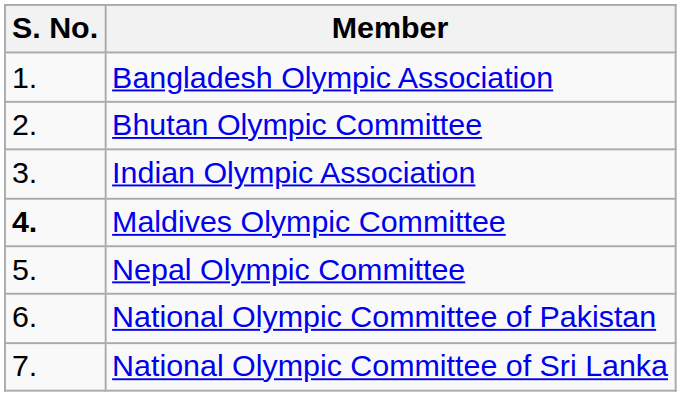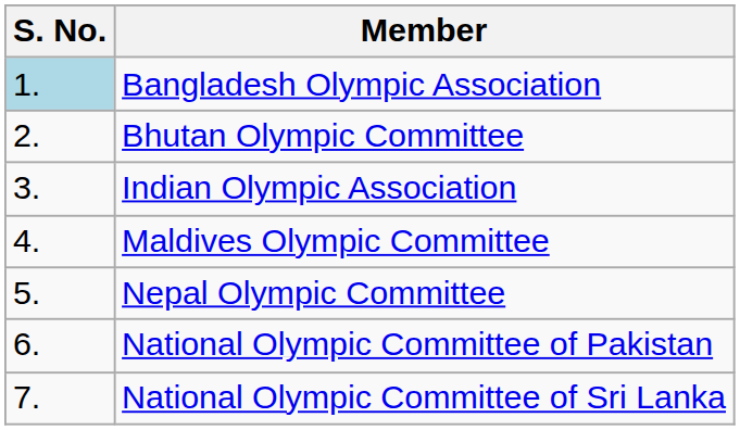Bangladesh Olympic Association | S. No.: no background -> lightblue background
Maldives Olympic Committee | S. No.: bold -> normal
